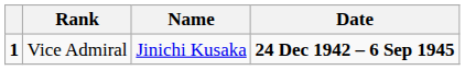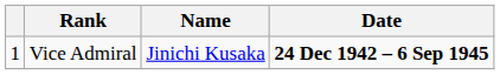Vice Admiral | column 1: bold -> normal
